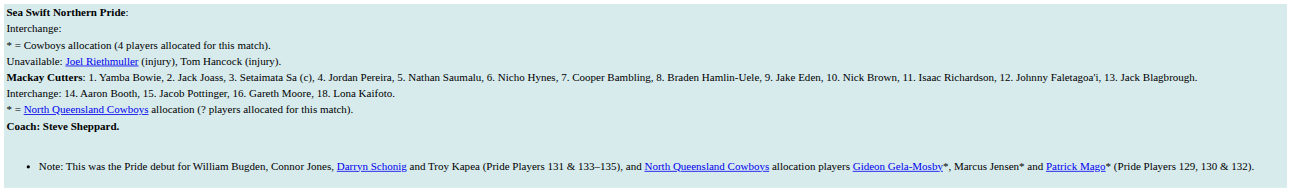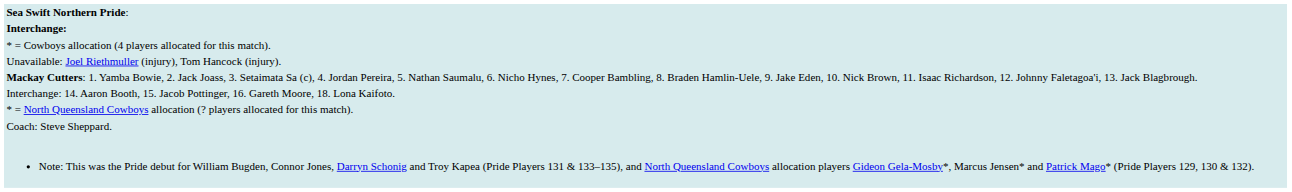row 2 | column 1: normal -> bold
row 8 | column 1: bold -> normal
